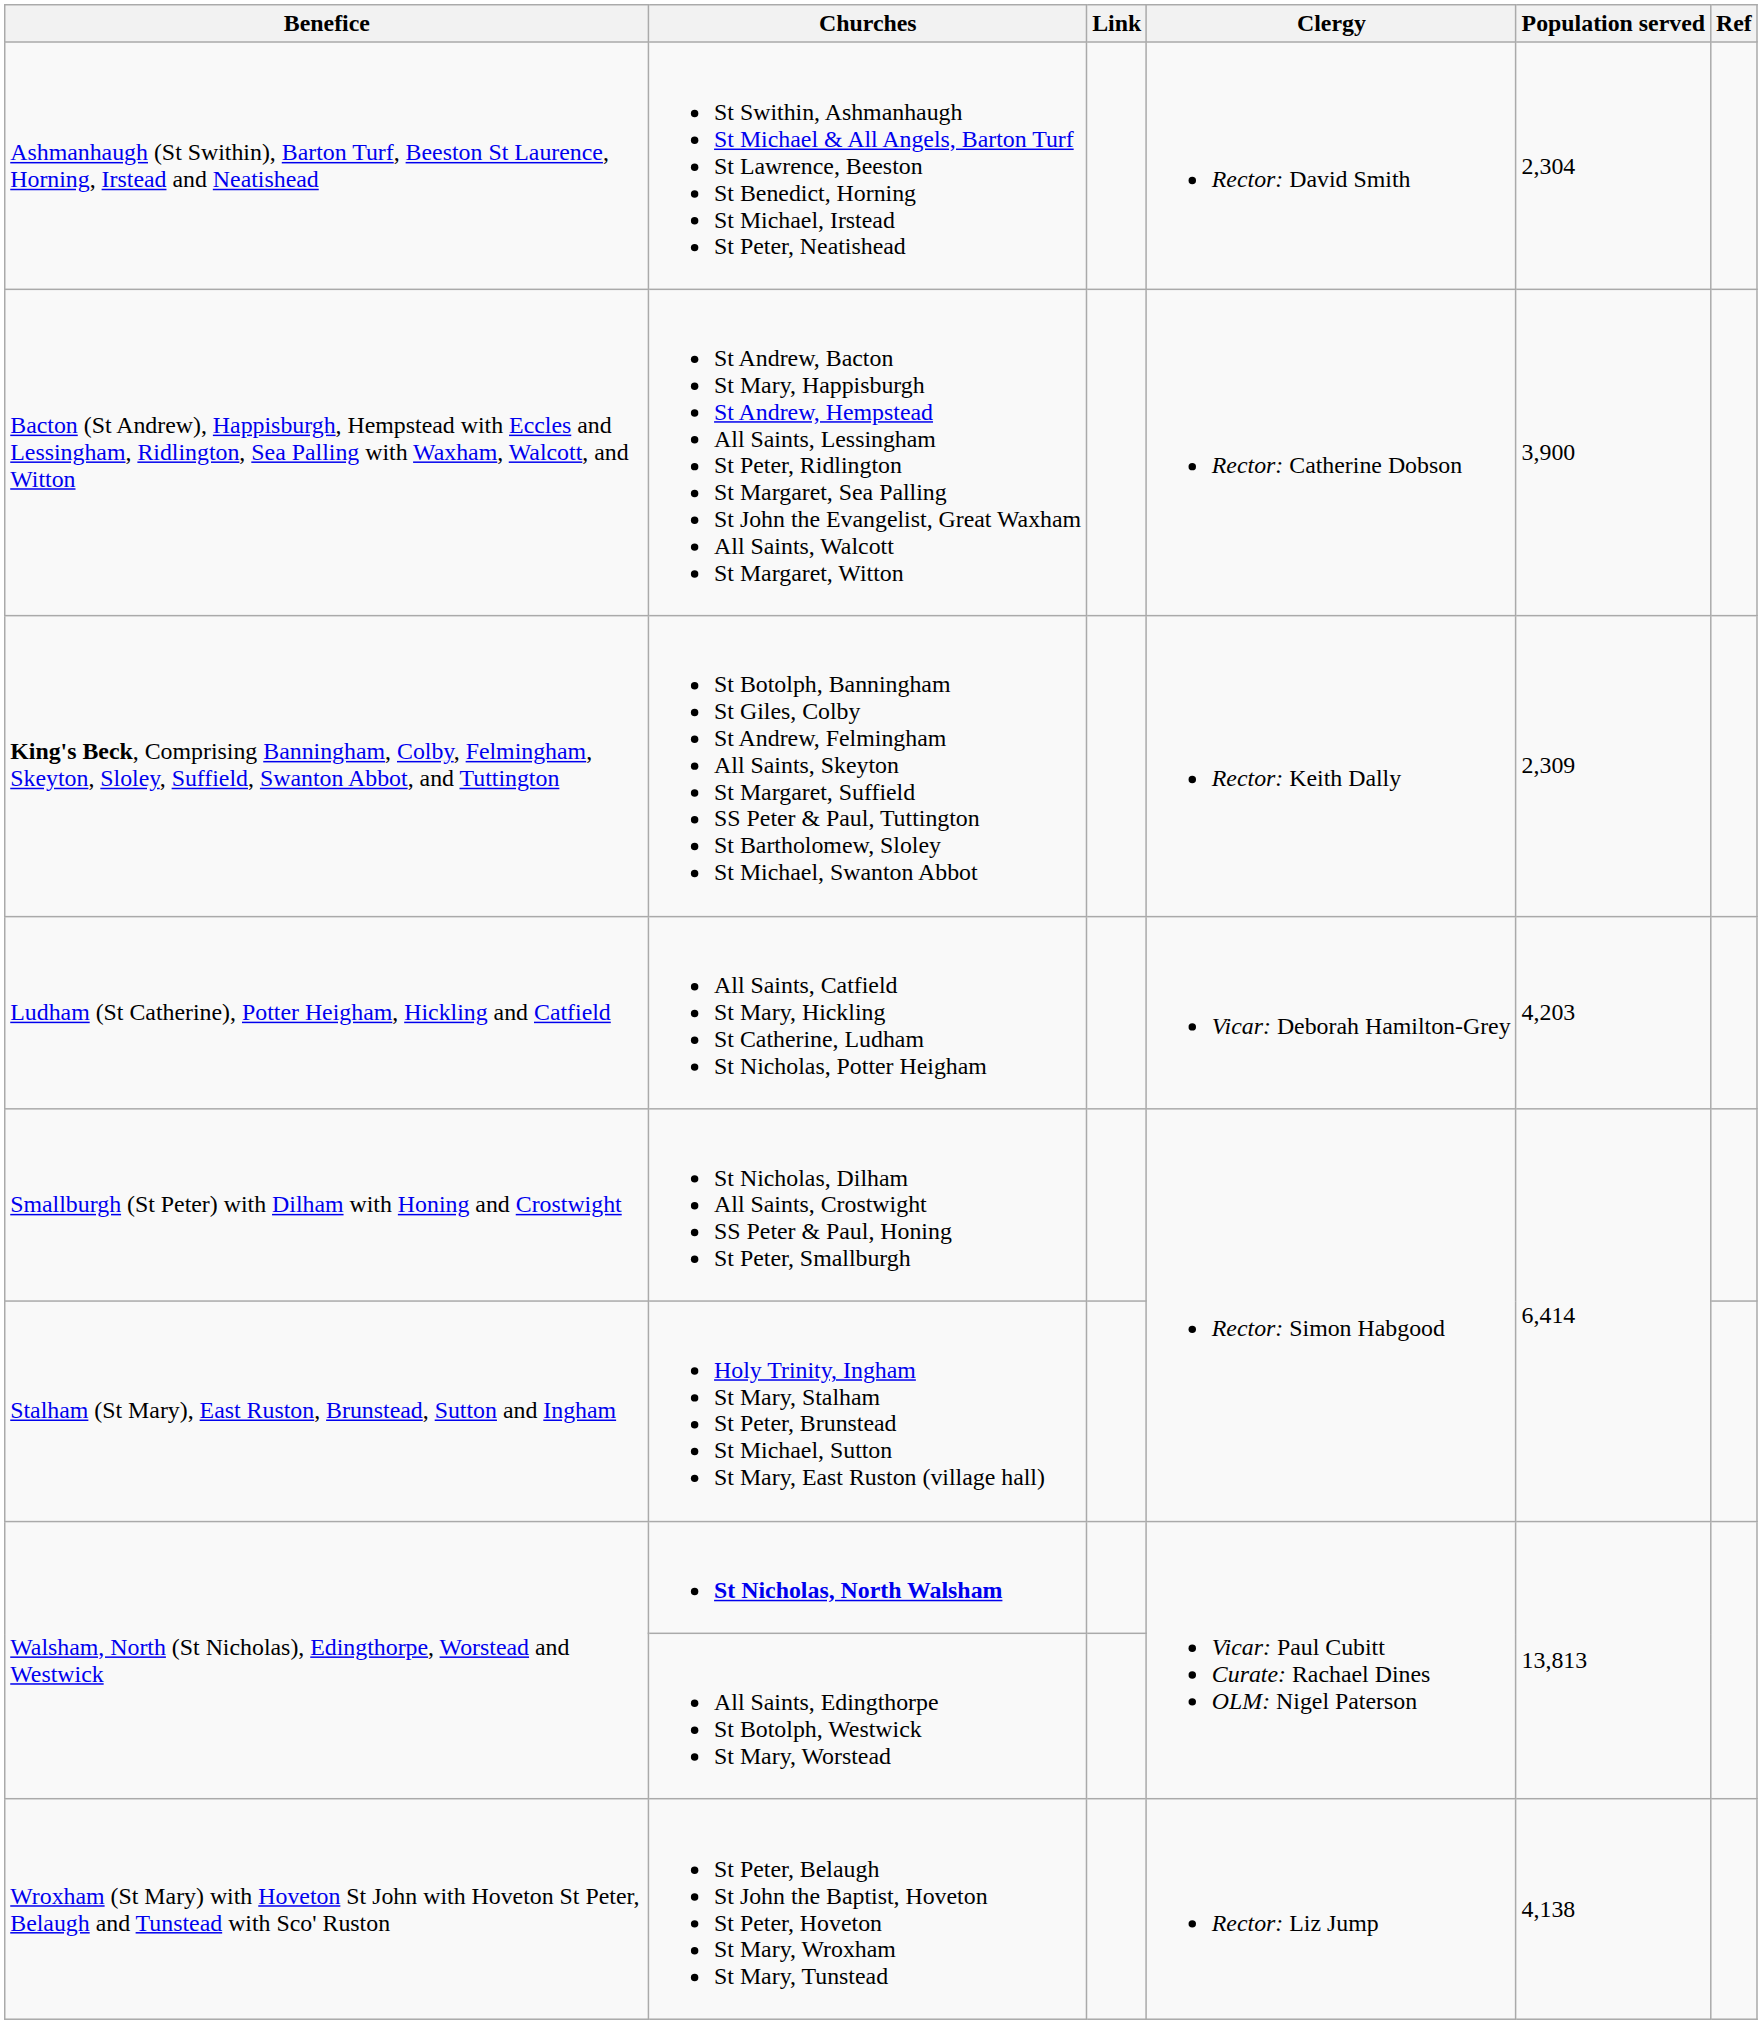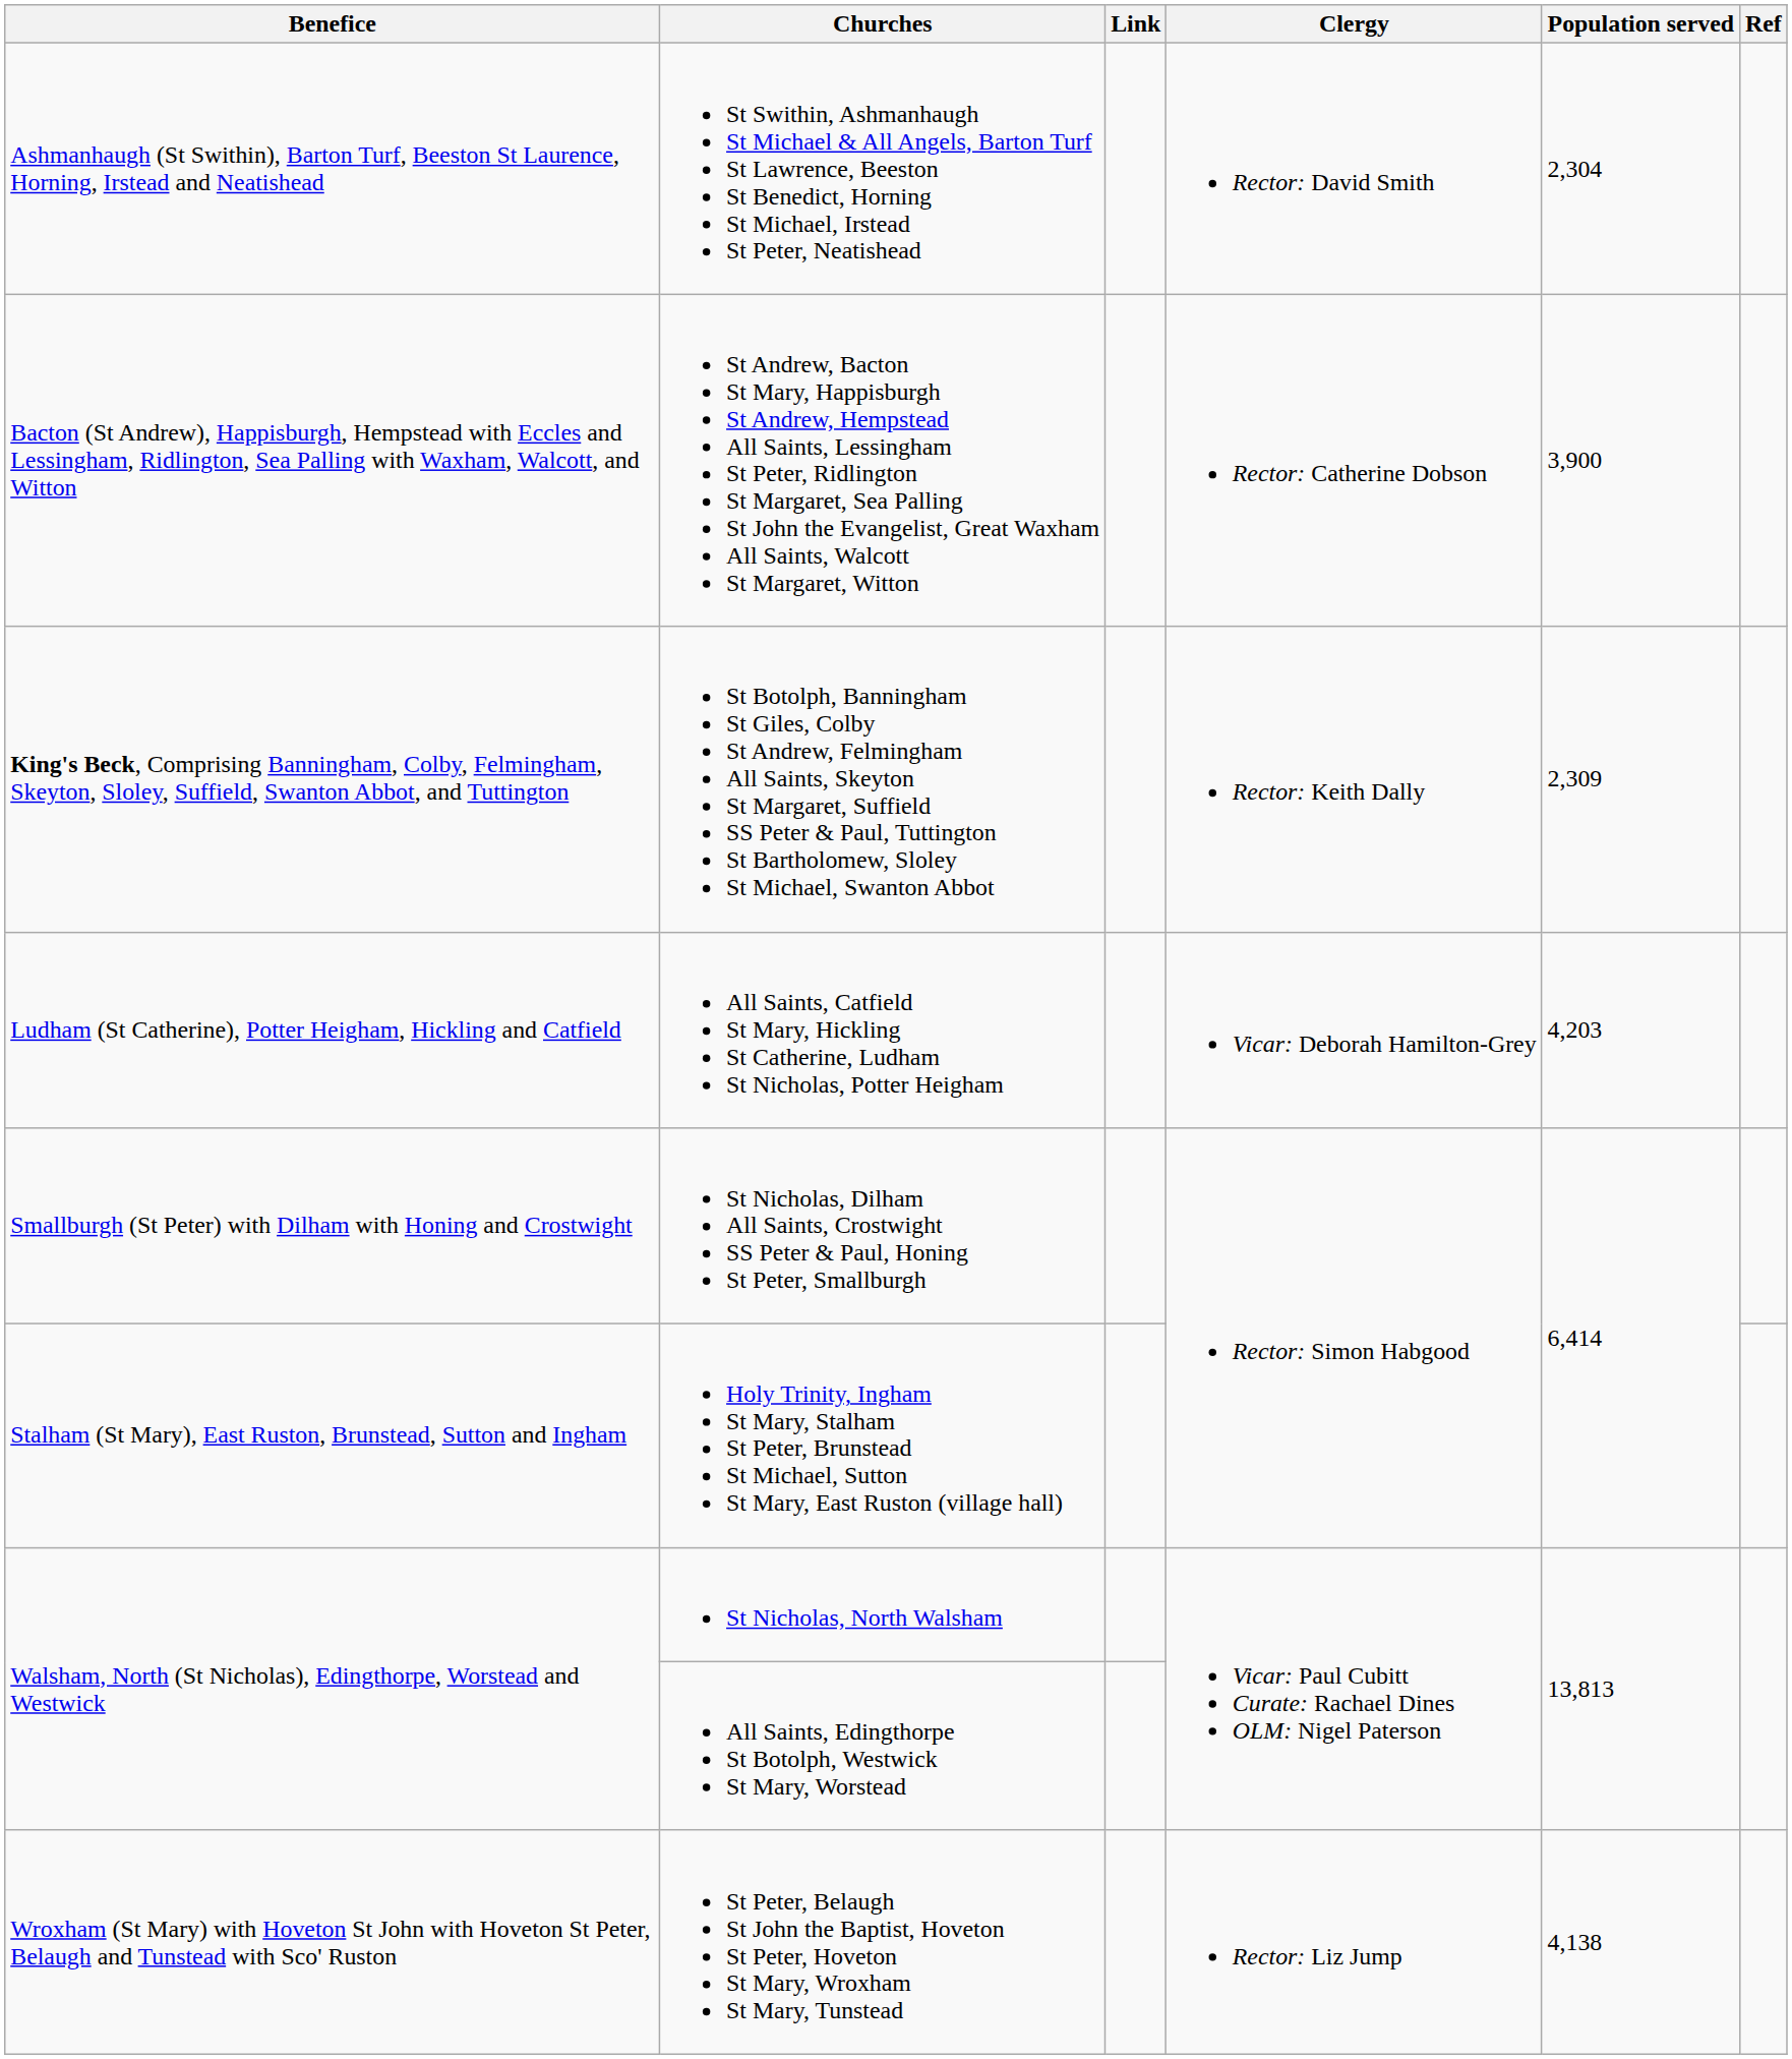St Nicholas, North Walsham | Churches: bold -> normal
